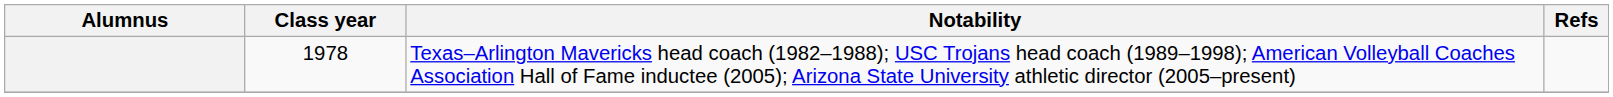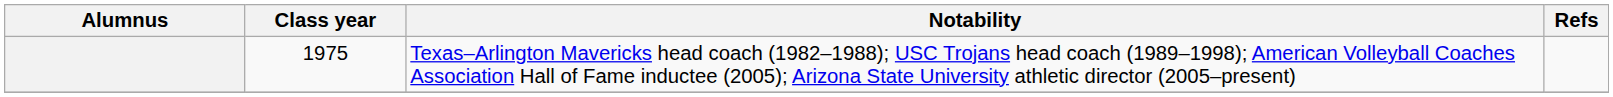row 2 | Class year: 1978 -> 1975
